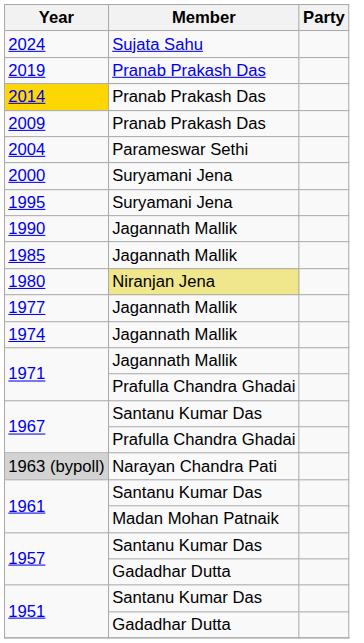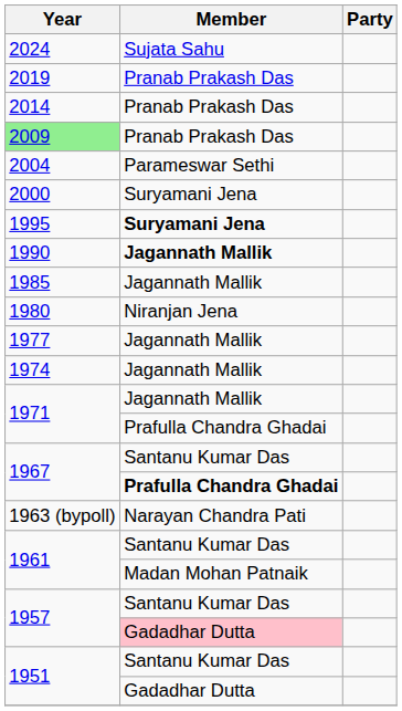2014 | Year: gold background -> no background
2009 | Year: no background -> lightgreen background
1995 | Member: normal -> bold
1990 | Member: normal -> bold
1980 | Member: khaki background -> no background
1967 / Prafulla Chandra Ghadai | Member: normal -> bold
1963 (bypoll) | Year: lightgrey background -> no background
1957 / Gadadhar Dutta | Member: no background -> pink background
